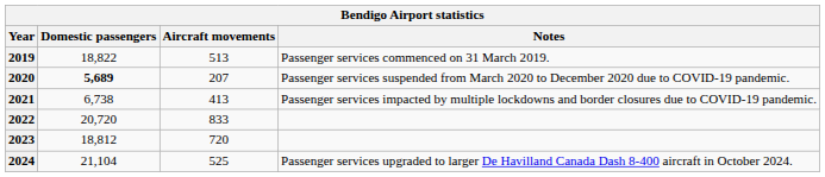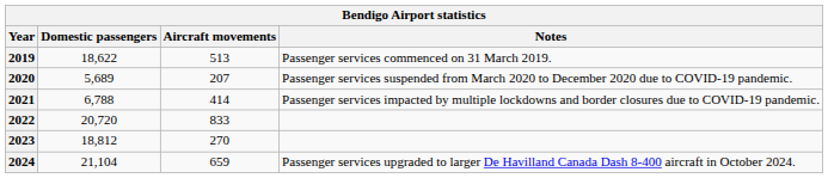2019 | Domestic passengers: 18,822 -> 18,622
2020 | Domestic passengers: bold -> normal
2021 | Domestic passengers: 6,738 -> 6,788
2021 | Aircraft movements: 413 -> 414
2023 | Aircraft movements: 720 -> 270
2024 | Aircraft movements: 525 -> 659
